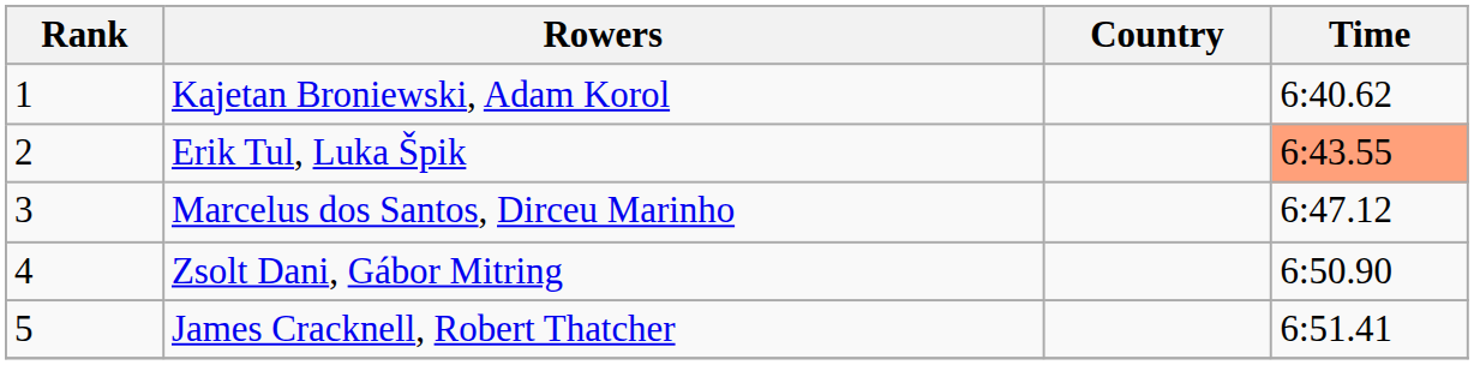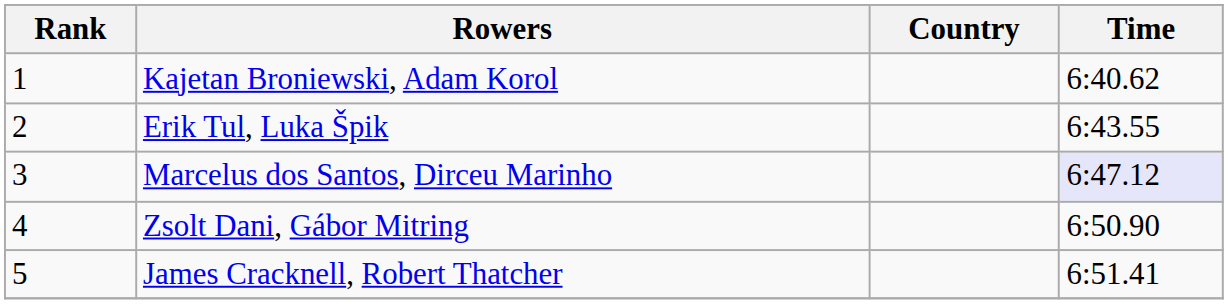Erik Tul, Luka Špik | Time: lightsalmon background -> no background
Marcelus dos Santos, Dirceu Marinho | Time: no background -> lavender background
